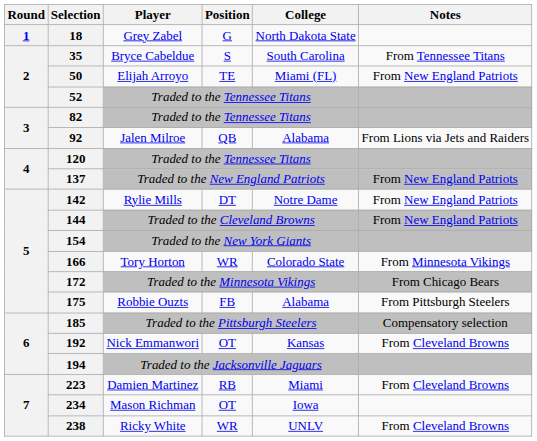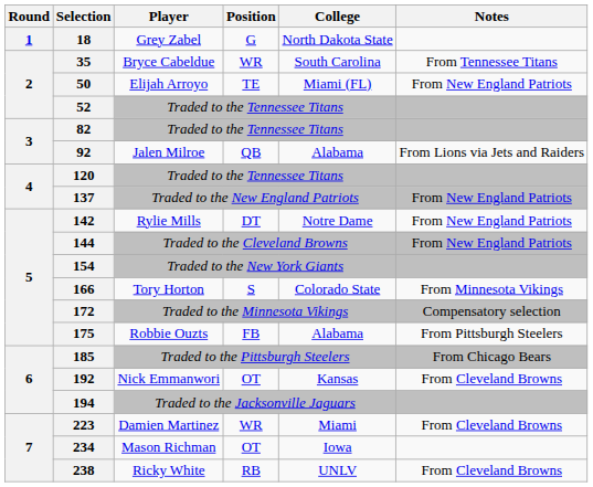35 | Position: S -> WR
166 | Position: WR -> S
172 | Notes: From Chicago Bears -> Compensatory selection
185 | Notes: Compensatory selection -> From Chicago Bears
223 | Position: RB -> WR
238 | Position: WR -> RB
